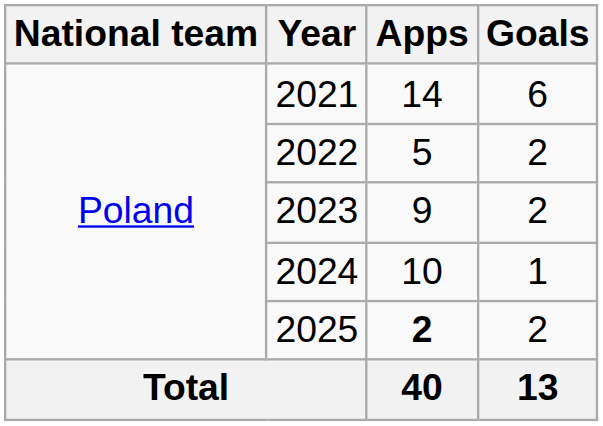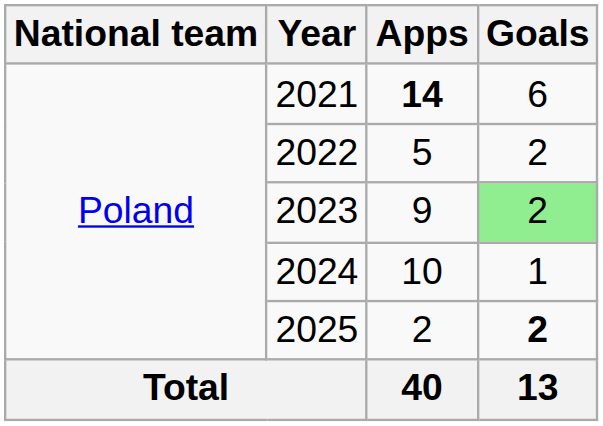2021 | Apps: normal -> bold
2023 | Goals: no background -> lightgreen background
2025 | Apps: bold -> normal
2025 | Goals: normal -> bold
